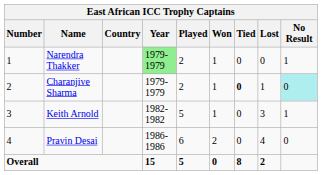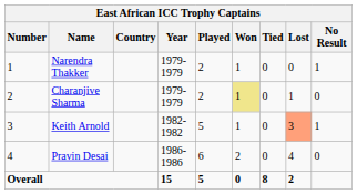Narendra Thakker | Year: lightgreen background -> no background
Charanjive Sharma | Won: no background -> khaki background
Charanjive Sharma | Tied: bold -> normal
Charanjive Sharma | No Result: paleturquoise background -> no background
Keith Arnold | Lost: no background -> lightsalmon background
